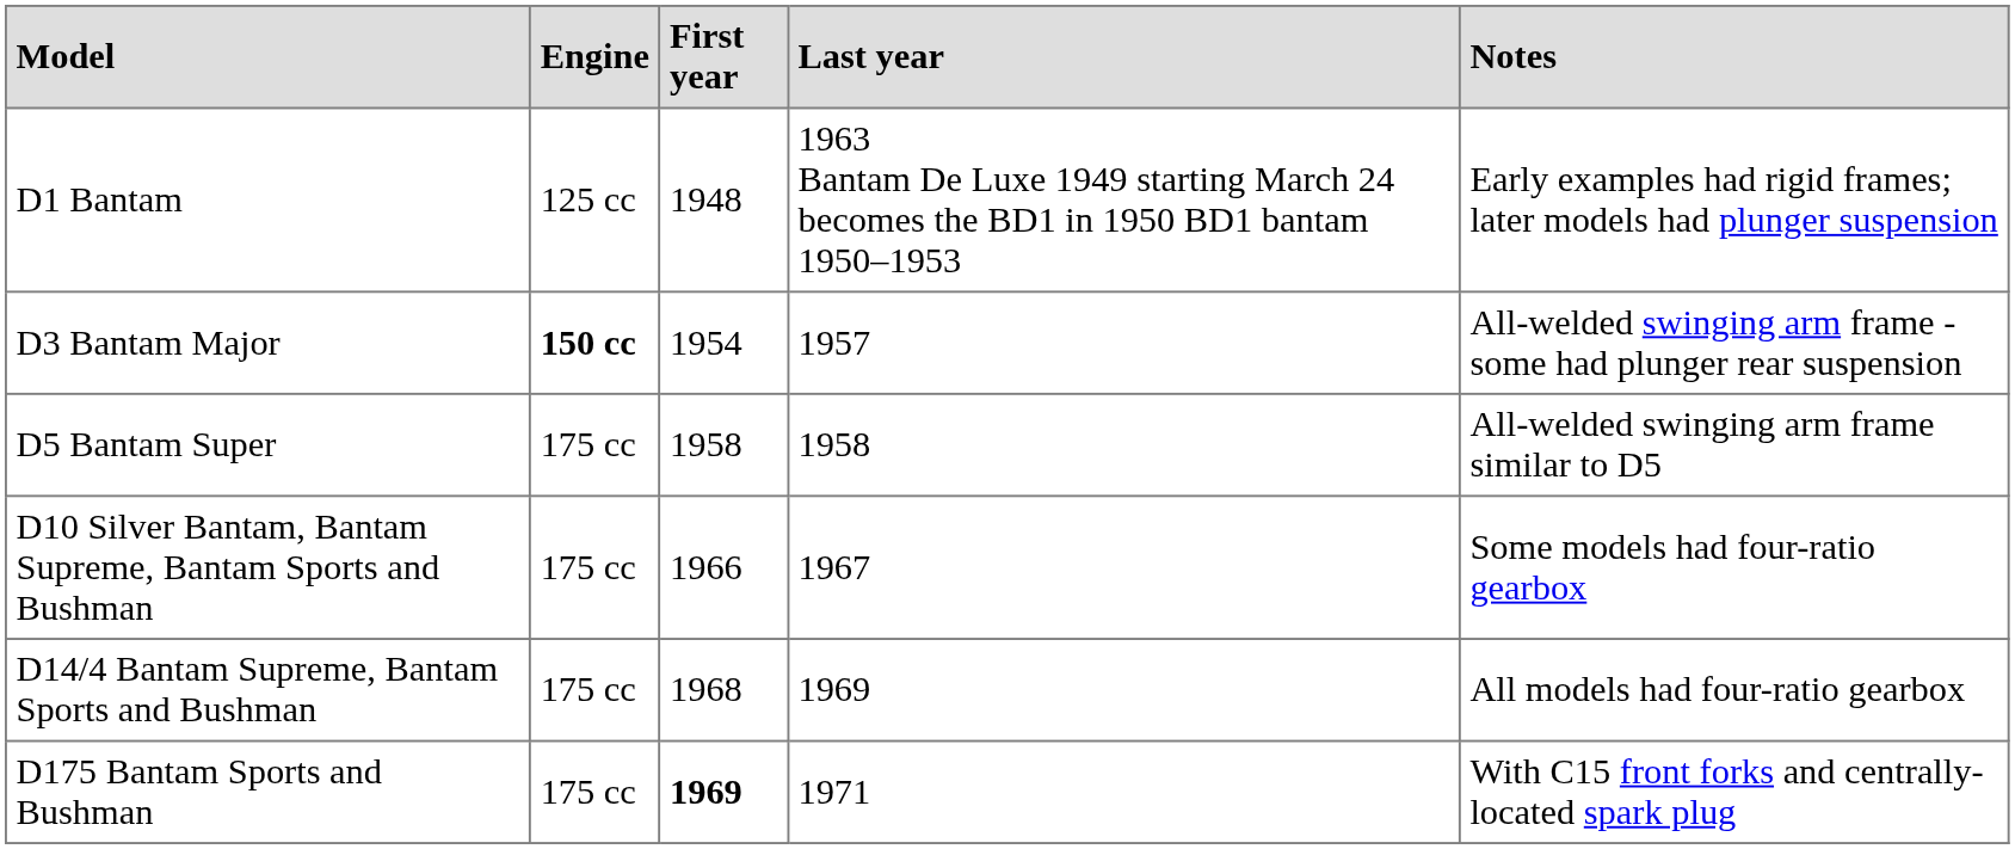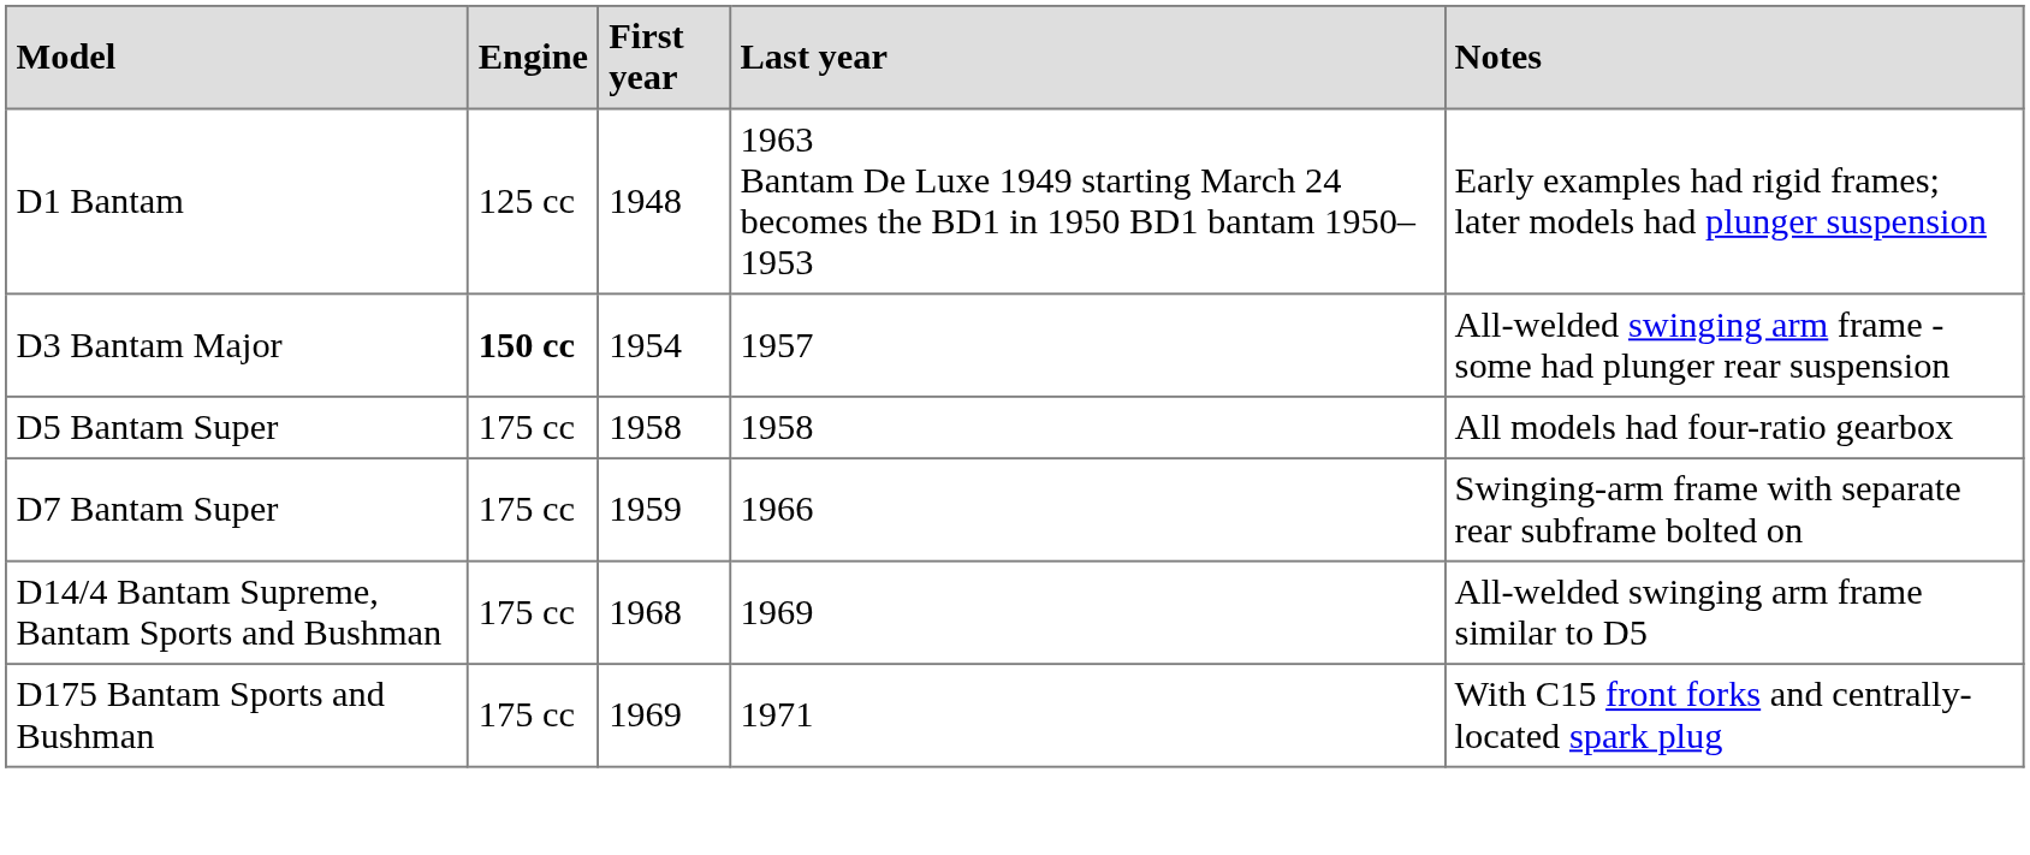D5 Bantam Super | Notes: All-welded swinging arm frame similar to D5 -> All models had four-ratio gearbox
+ row: D7 Bantam Super | 175 cc | 1959 | 1966 | Swinging-arm frame with separate rear subframe bolted on
- row: D10 Silver Bantam, Bantam Supreme, Bantam Sports and Bushman | 175 cc | 1966 | 1967 | Some models had four-ratio gearbox
D14/4 Bantam Supreme, Bantam Sports and Bushman | Notes: All models had four-ratio gearbox -> All-welded swinging arm frame similar to D5
D175 Bantam Sports and Bushman | First year: bold -> normal
